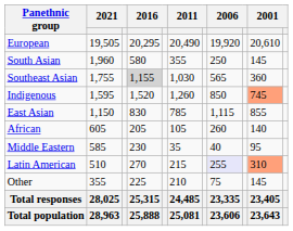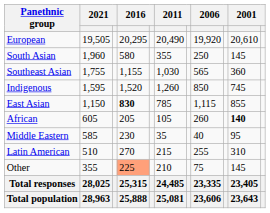Southeast Asian | column 4: lightgrey background -> no background
Indigenous | column 10: lightsalmon background -> no background
East Asian | column 4: normal -> bold
African | column 10: normal -> bold
Latin American | column 8: lavender background -> no background
Latin American | column 10: lightsalmon background -> no background
Other | column 4: no background -> lightsalmon background
